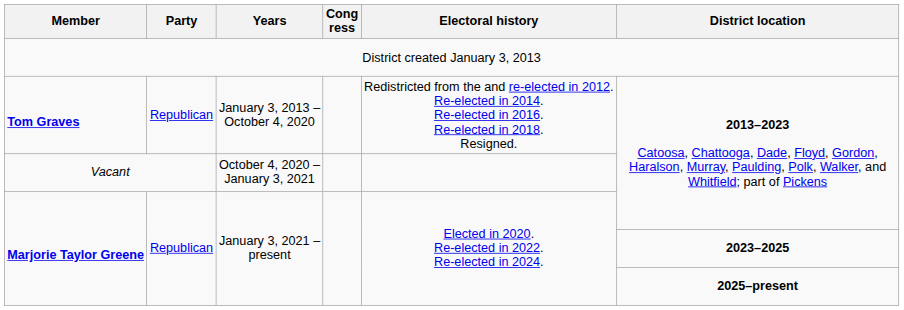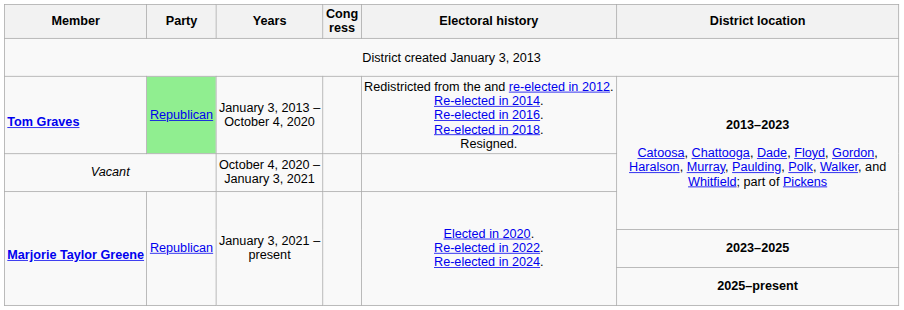Tom Graves | Party: no background -> lightgreen background
